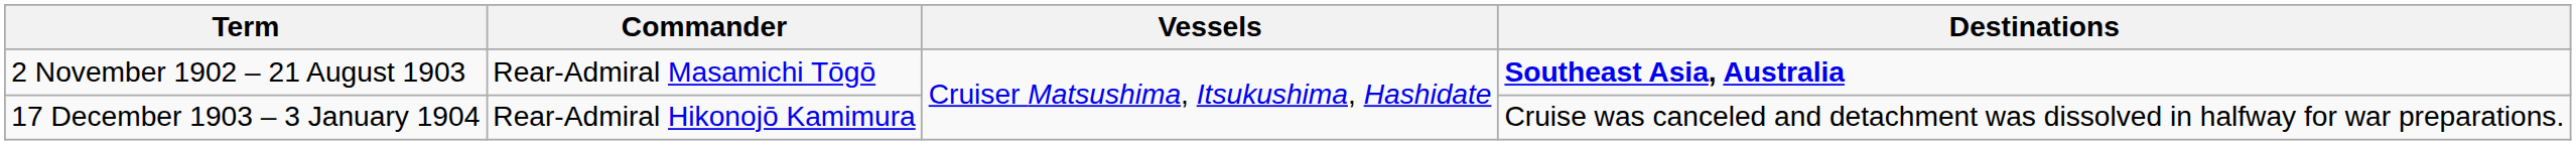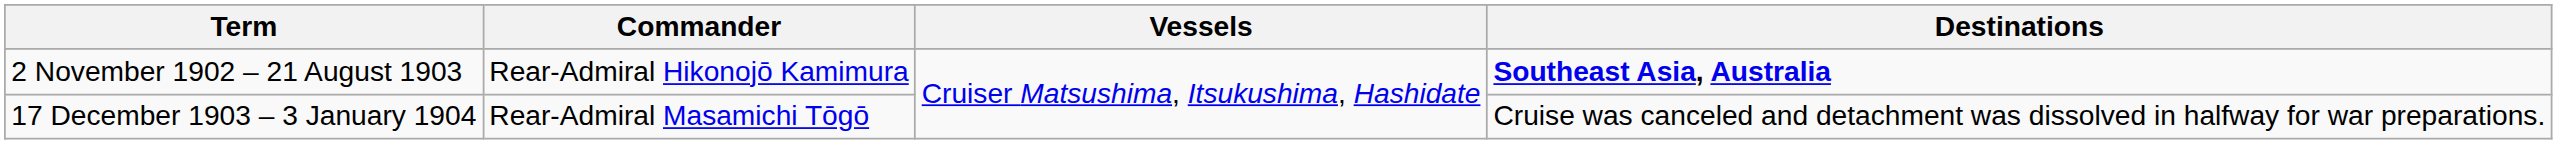2 November 1902 – 21 August 1903 | Commander: Rear-Admiral Masamichi Tōgō -> Rear-Admiral Hikonojō Kamimura
17 December 1903 – 3 January 1904 | Commander: Rear-Admiral Hikonojō Kamimura -> Rear-Admiral Masamichi Tōgō
